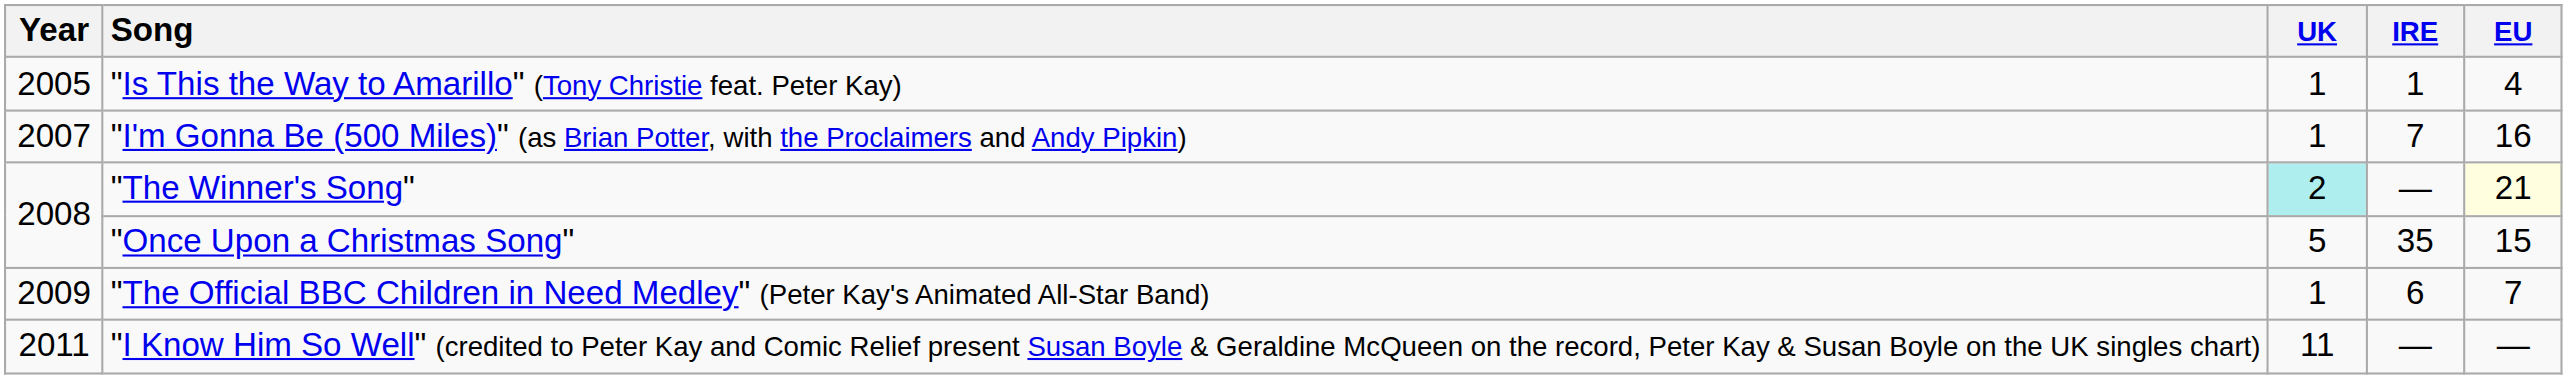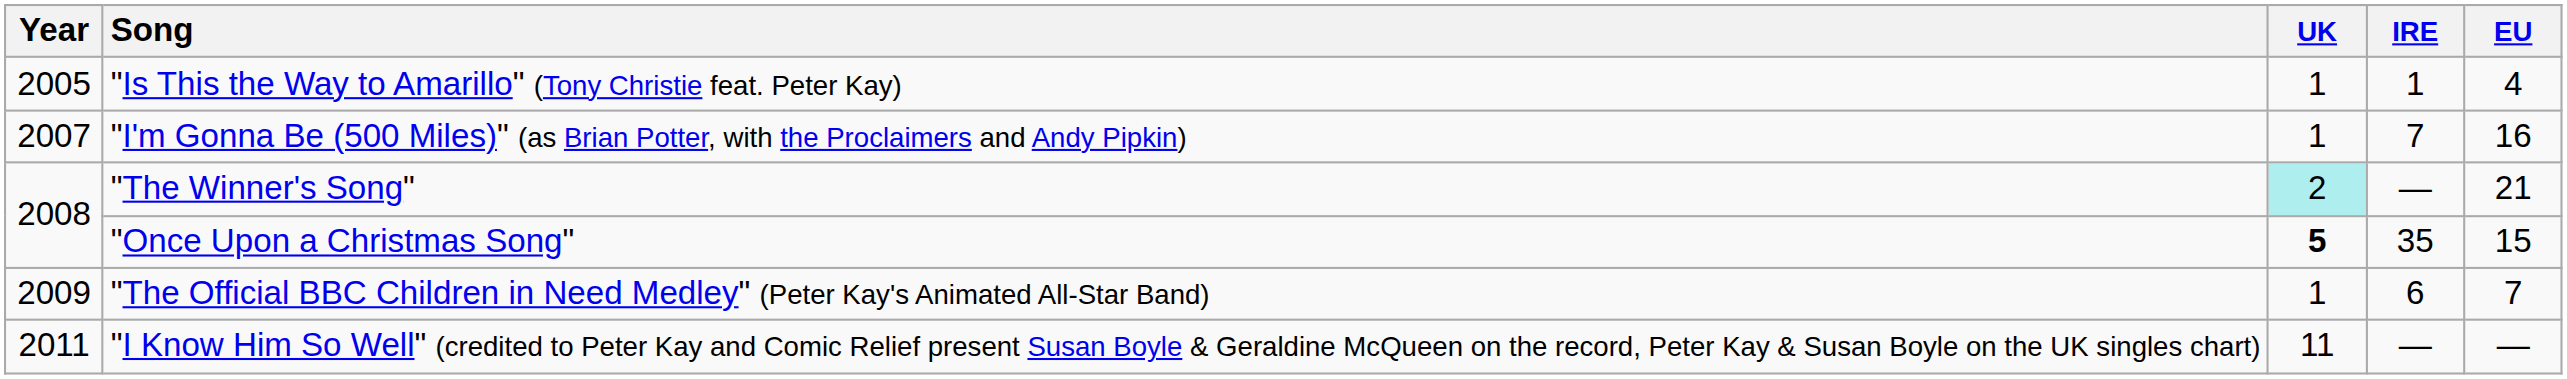"The Winner's Song" | EU: lightyellow background -> no background
"Once Upon a Christmas Song" | UK: normal -> bold
